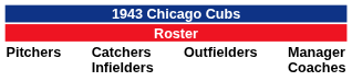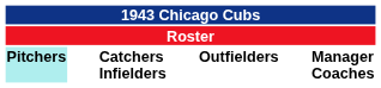Pitchers | column 1: no background -> paleturquoise background
